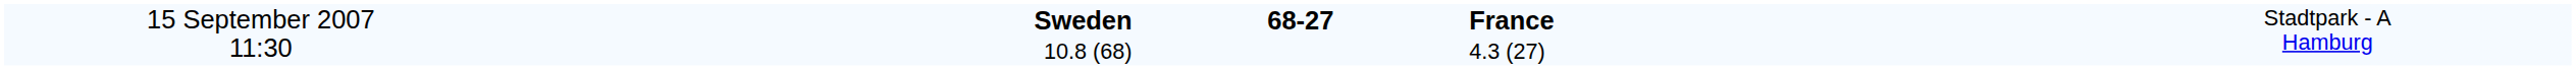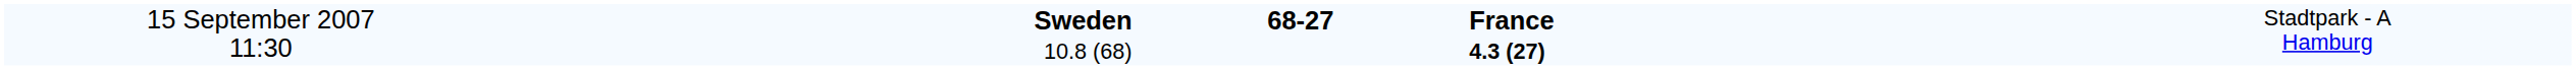10.8 (68) | column 4: normal -> bold
